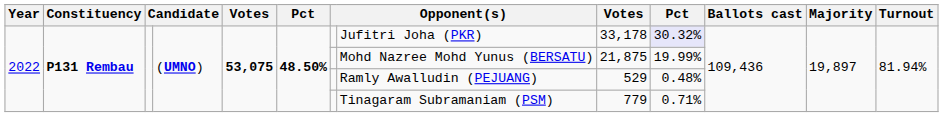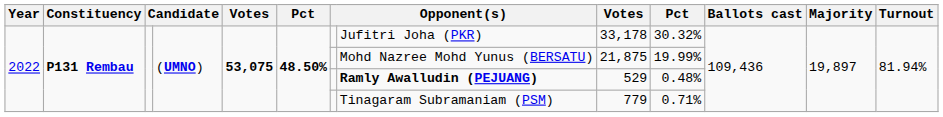row 2 | column 10: lavender background -> no background
row 4 | column 8: normal -> bold
